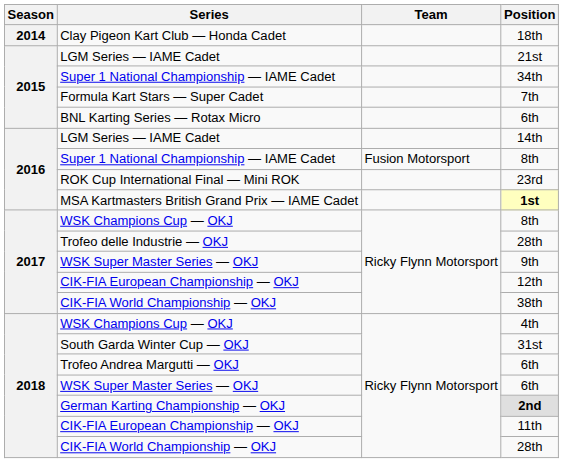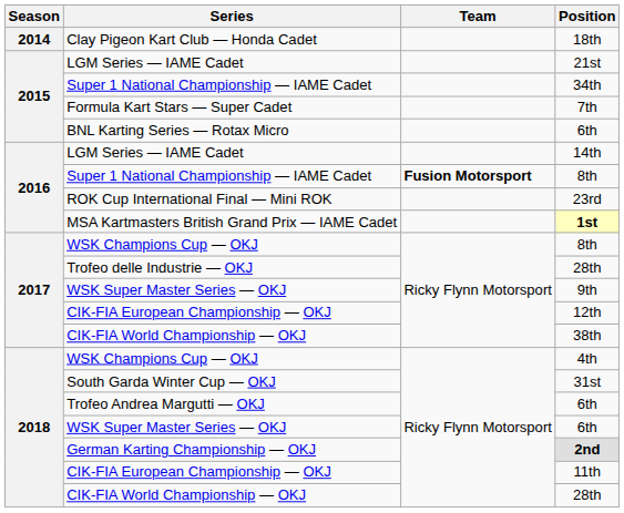Super 1 National Championship — IAME Cadet / 8th | Team: normal -> bold
